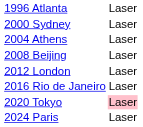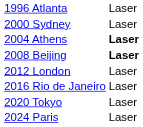2004 Athens | column 2: normal -> bold
2008 Beijing | column 2: normal -> bold
2020 Tokyo | column 2: pink background -> no background
